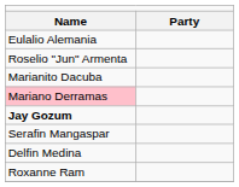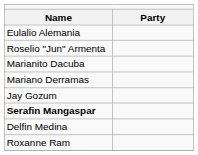Mariano Derramas | column 1: pink background -> no background
Jay Gozum | column 1: bold -> normal
Serafin Mangaspar | column 1: normal -> bold
